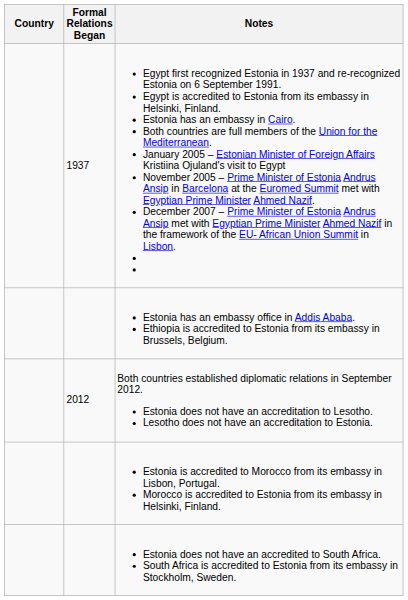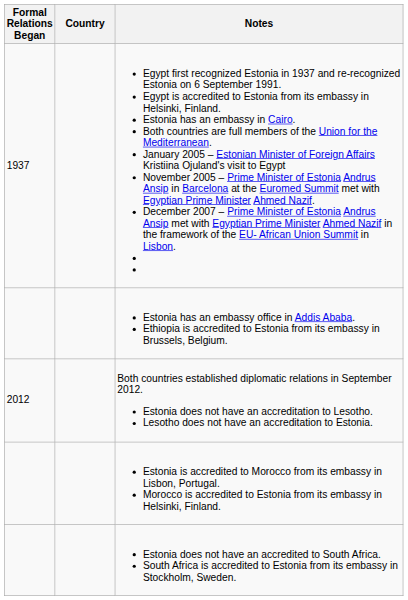columns swapped: Country <-> Formal Relations Began
